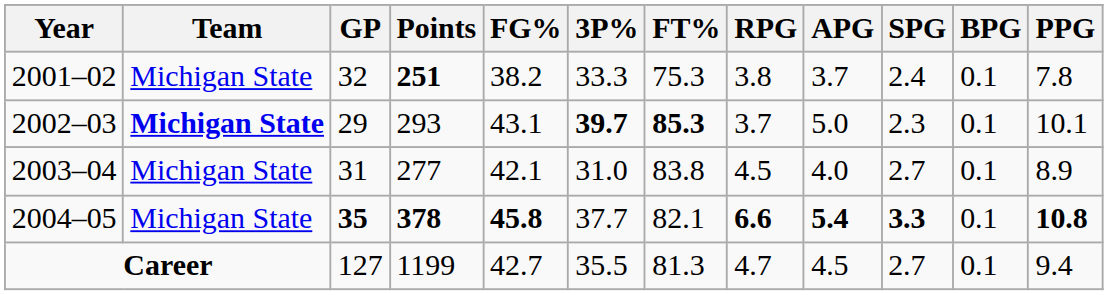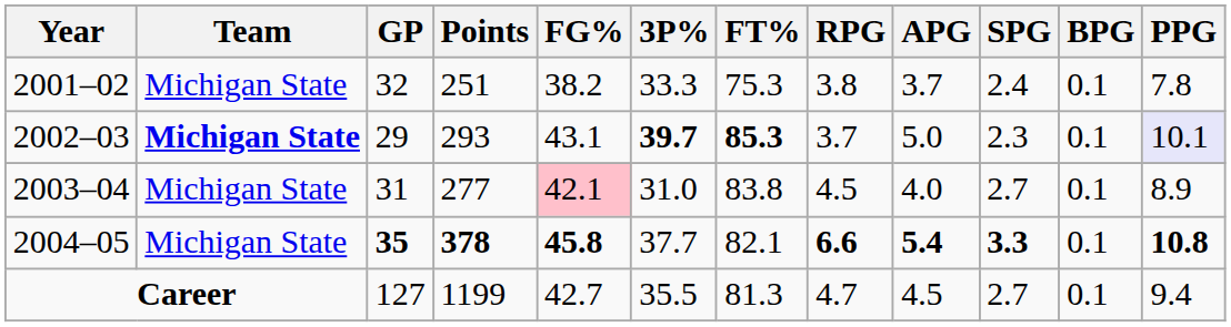2001–02 | Points: bold -> normal
2002–03 | PPG: no background -> lavender background
2003–04 | FG%: no background -> pink background
